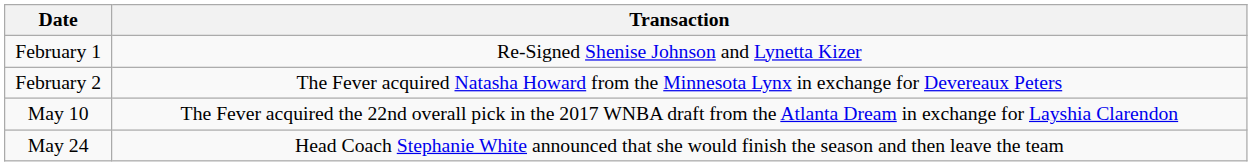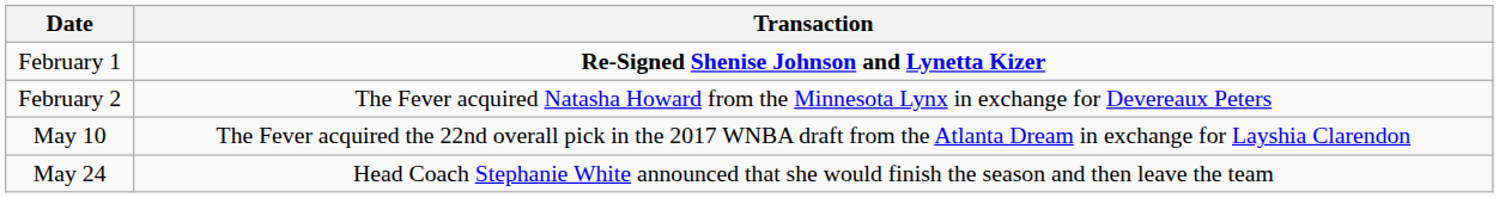February 1 | Transaction: normal -> bold
